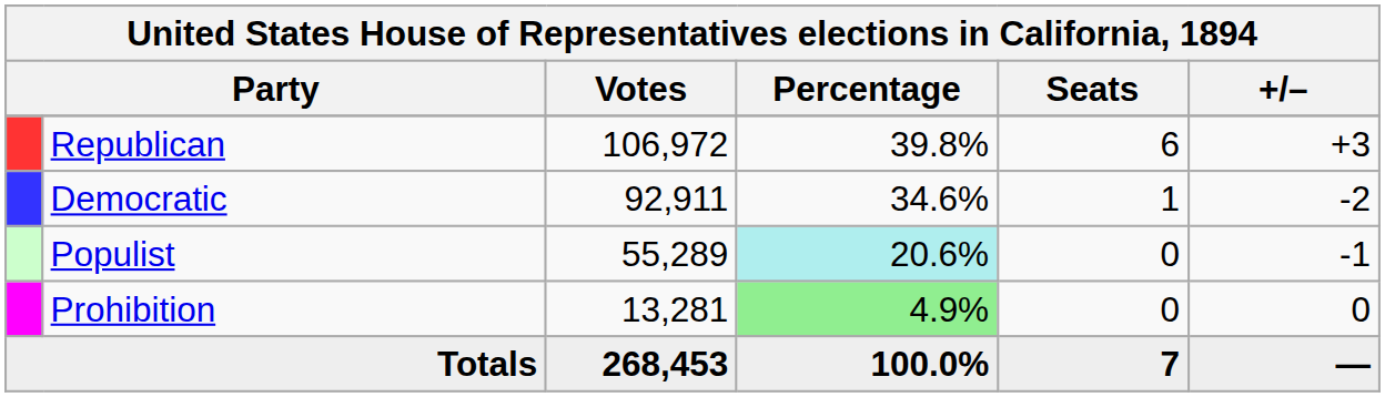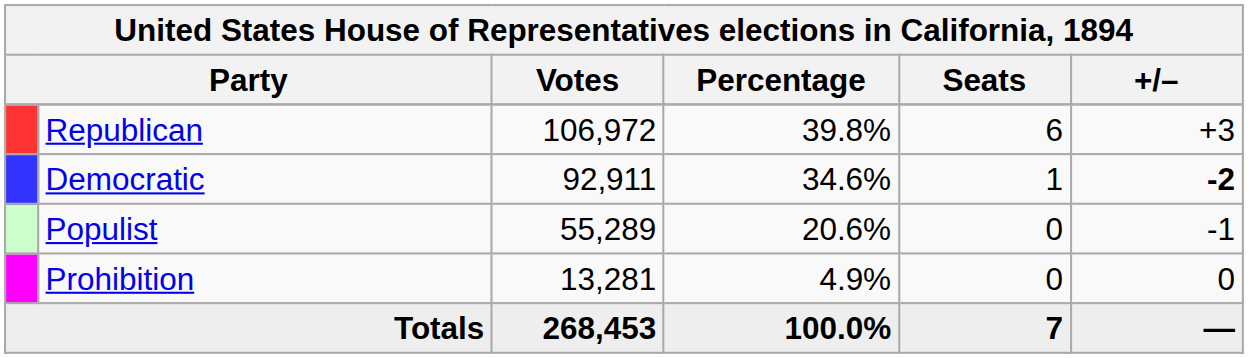Democratic | +/–: normal -> bold
Populist | Percentage: paleturquoise background -> no background
Prohibition | Percentage: lightgreen background -> no background
